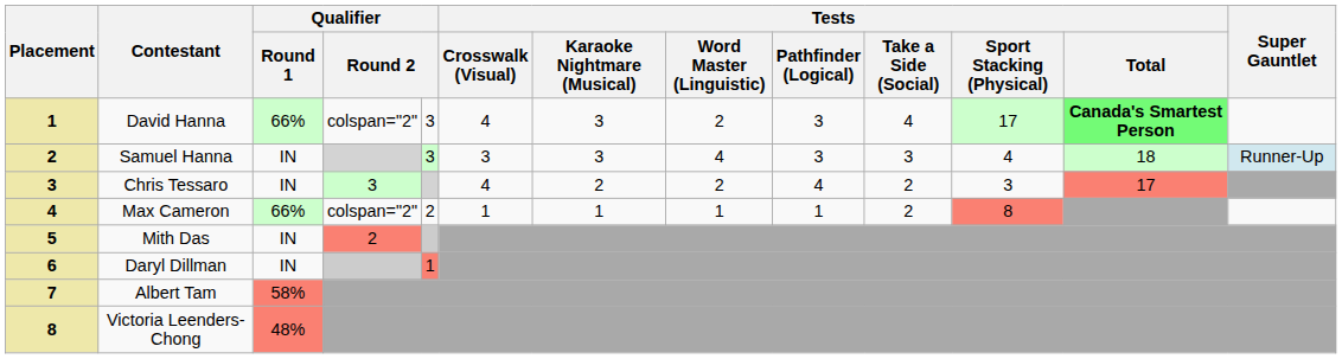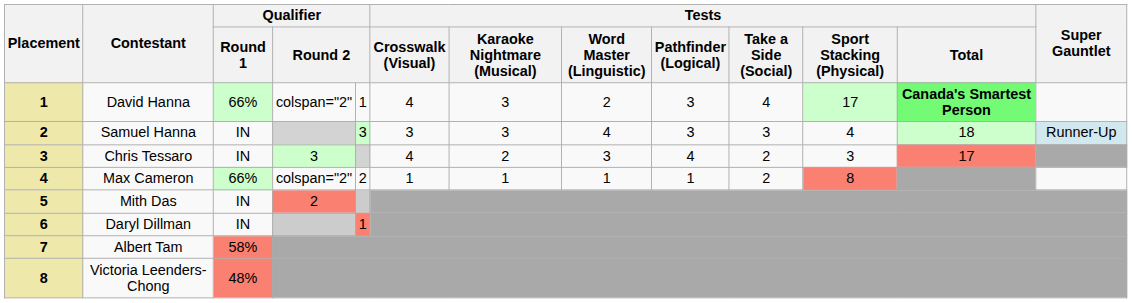David Hanna | column 5: 3 -> 1
Chris Tessaro | Tests / Word Master (Linguistic): 2 -> 3
